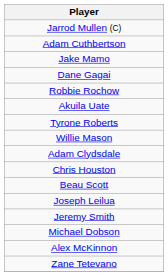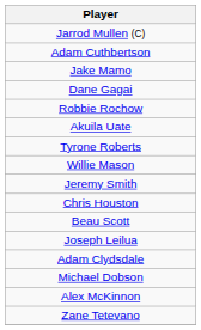row 10 | column 1: Adam Clydsdale -> Jeremy Smith
row 14 | column 1: Jeremy Smith -> Adam Clydsdale
